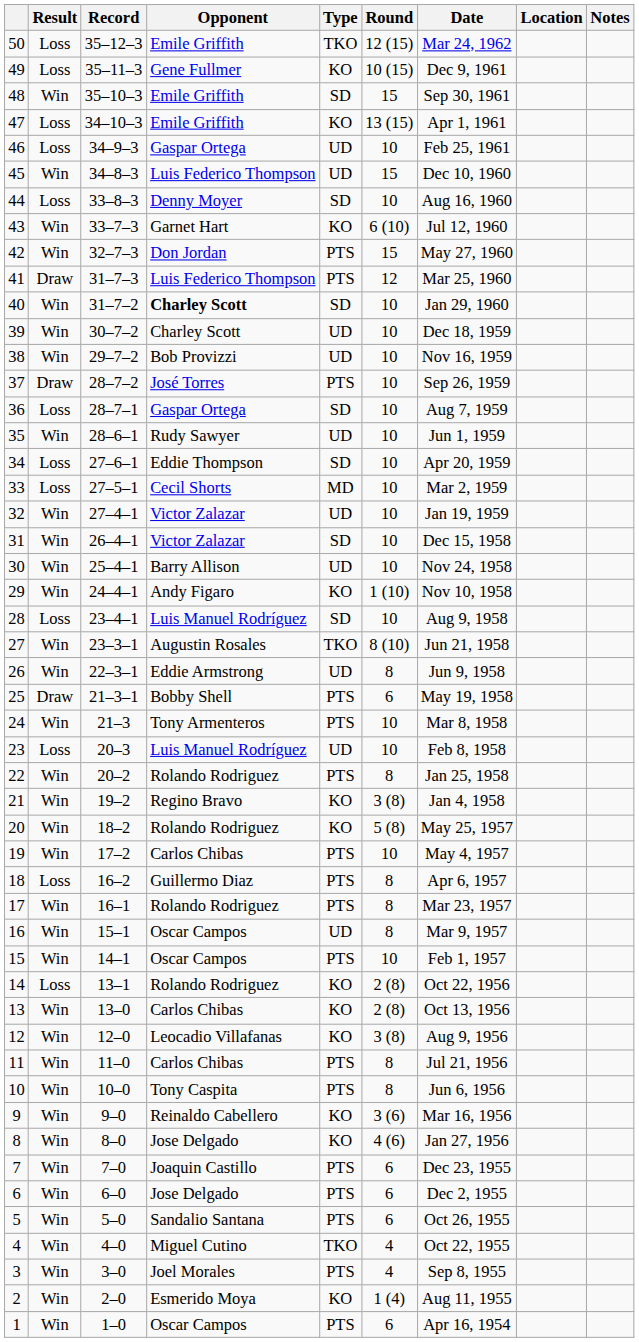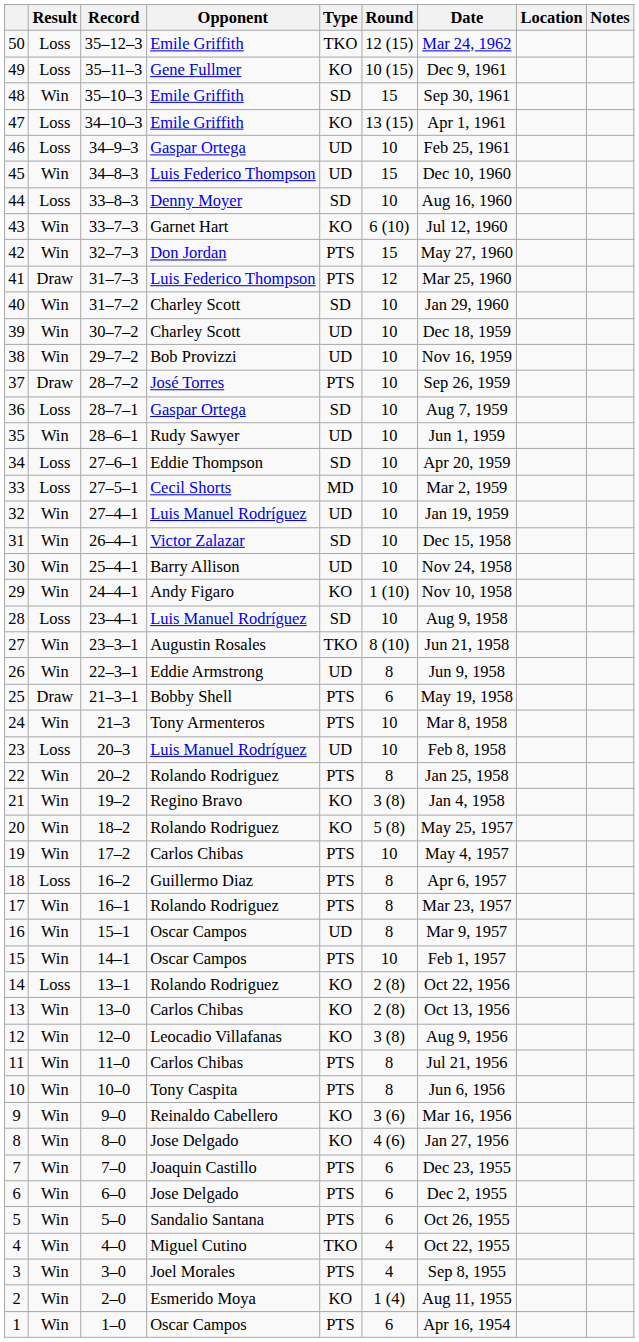40 | Opponent: bold -> normal
32 | Opponent: Victor Zalazar -> Luis Manuel Rodríguez
